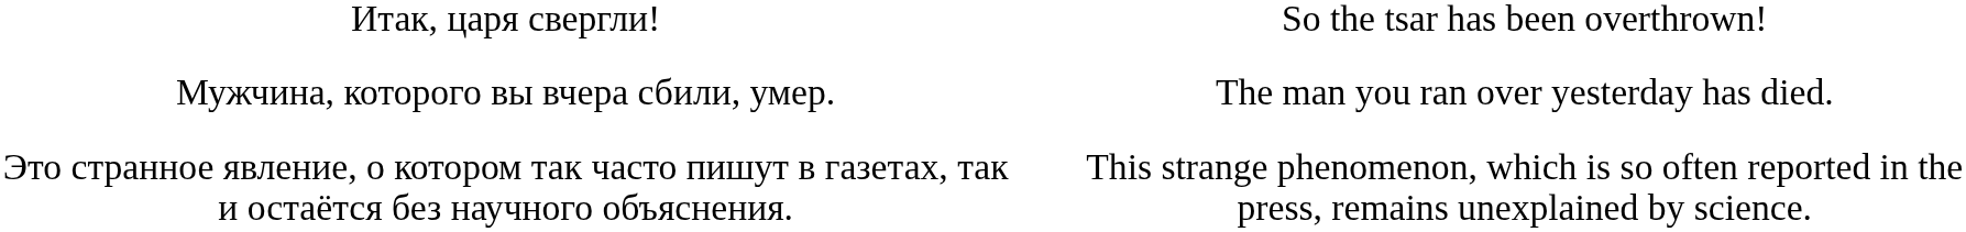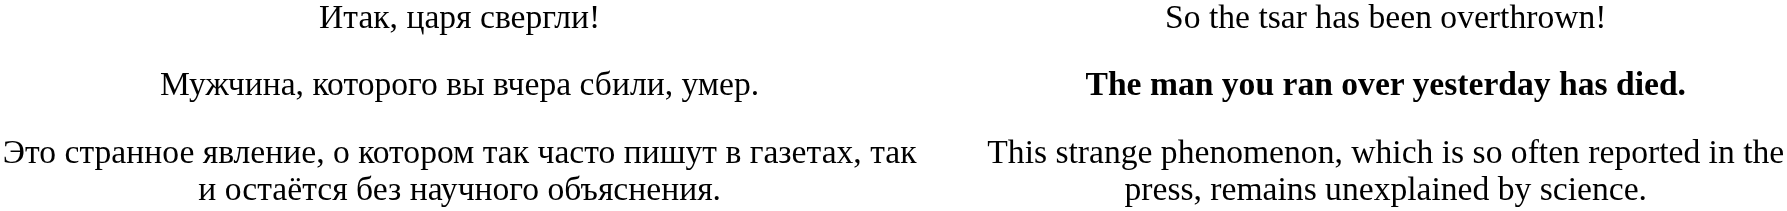Мужчина, которого вы вчера сбили, умер. | column 2: normal -> bold
